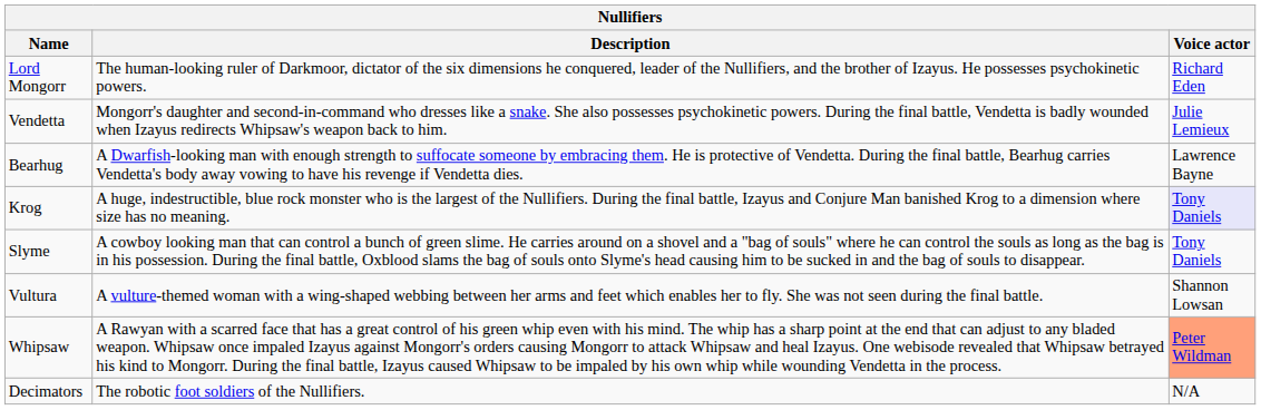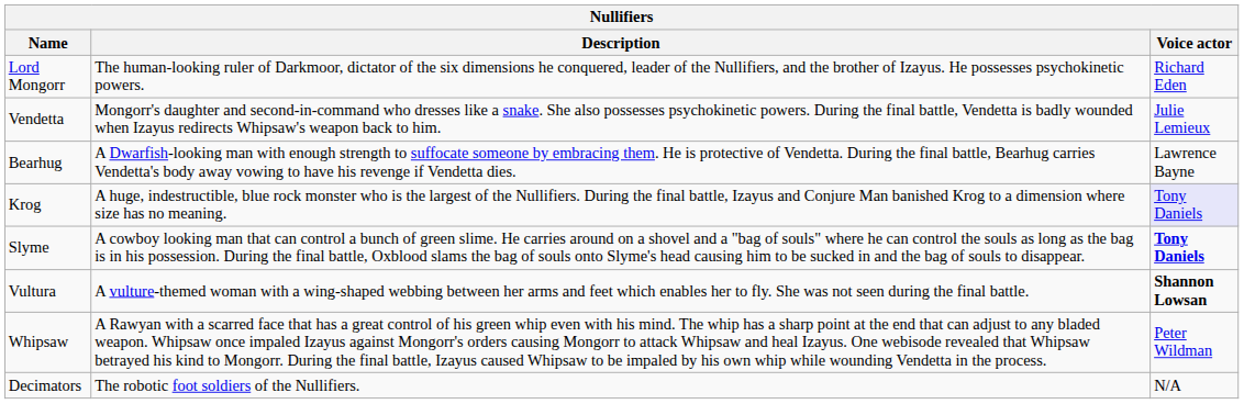Slyme | Voice actor: normal -> bold
Vultura | Voice actor: normal -> bold
Whipsaw | Voice actor: lightsalmon background -> no background
